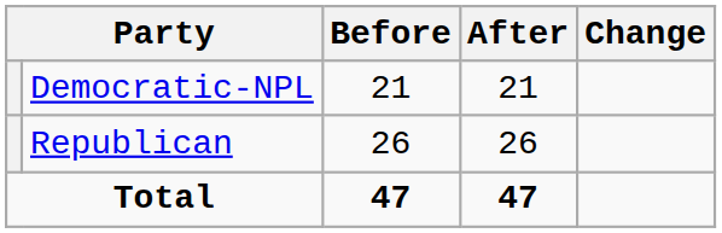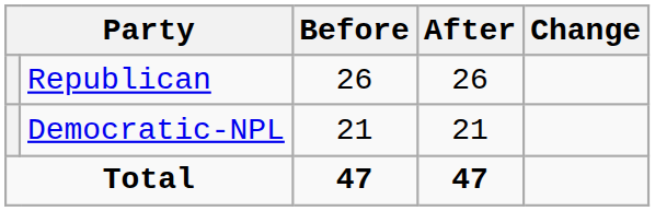rows swapped: Republican <-> Democratic-NPL
